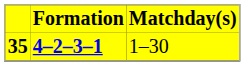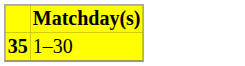- column: Formation | 4–2–3–1
